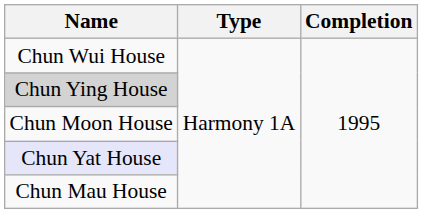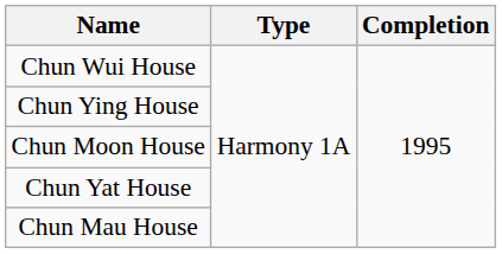Chun Ying House | Name: lightgrey background -> no background
Chun Yat House | Name: lavender background -> no background
